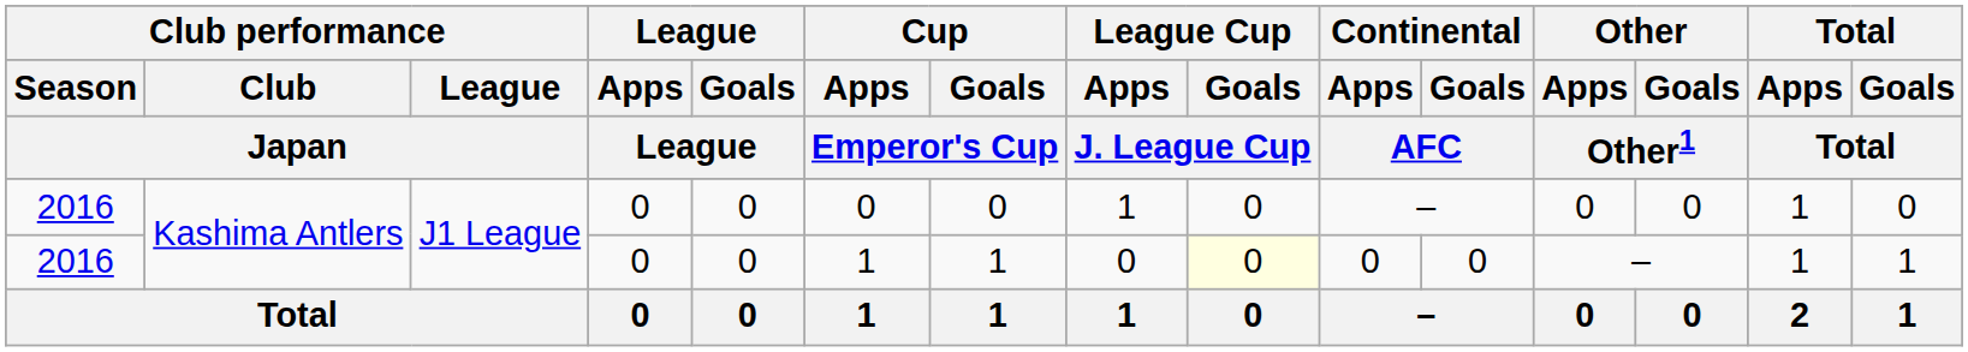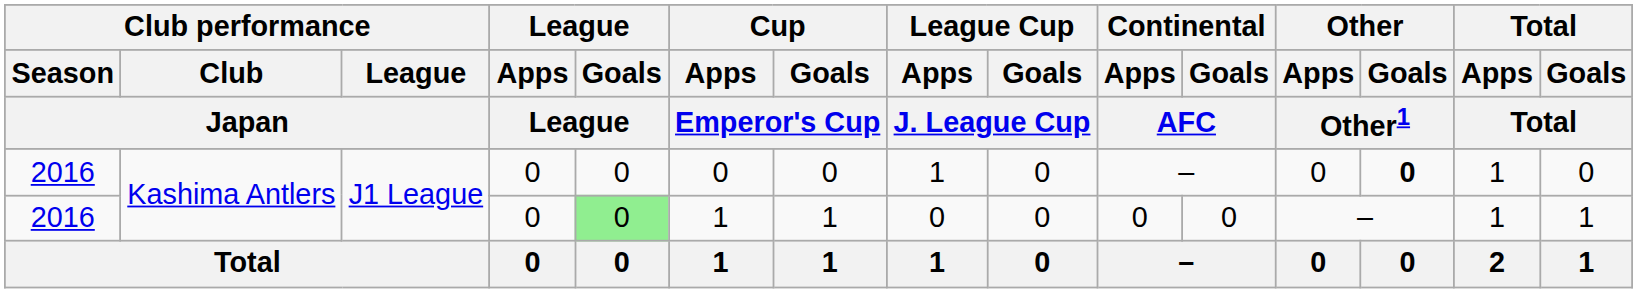row 4 | Other / Goals / Other1: normal -> bold
row 5 | League / Goals / League: no background -> lightgreen background
row 5 | League Cup / Goals / J. League Cup: lightyellow background -> no background
